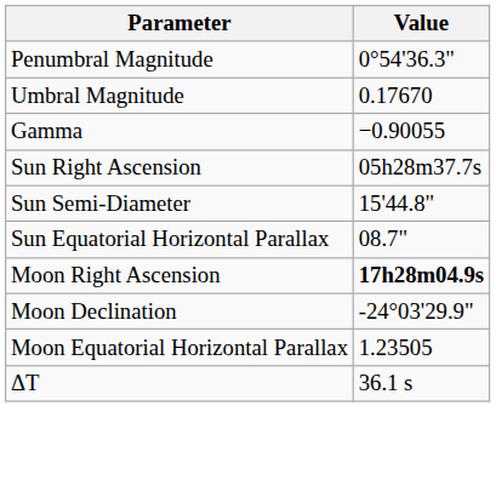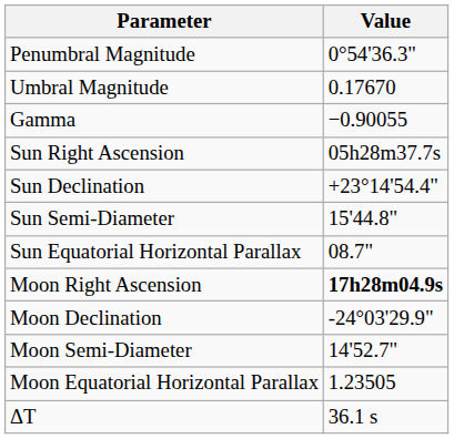+ row: Sun Declination | +23°14'54.4"
+ row: Moon Semi-Diameter | 14'52.7"
